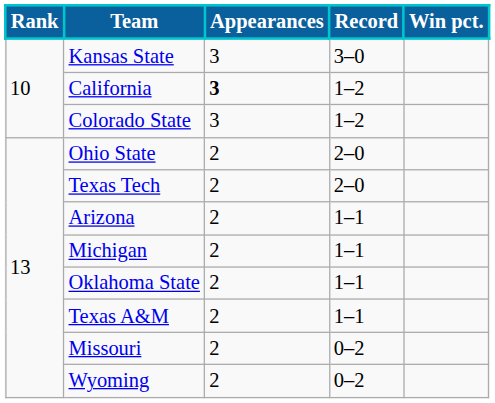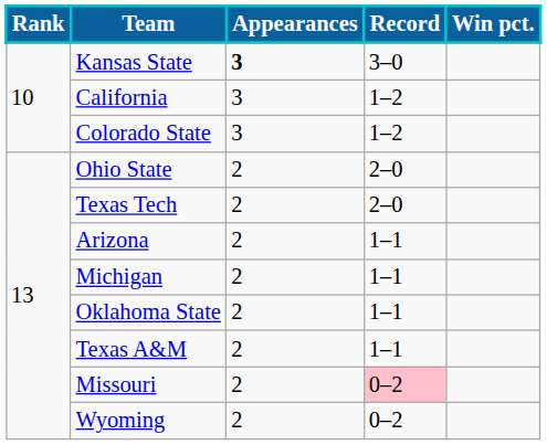Kansas State | Appearances: normal -> bold
California | Appearances: bold -> normal
Missouri | Record: no background -> pink background
